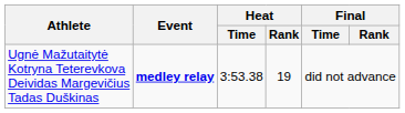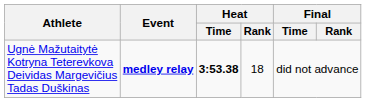row 3 | Heat / Time: normal -> bold
row 3 | Heat / Rank: 19 -> 18
